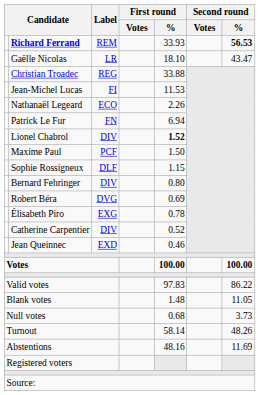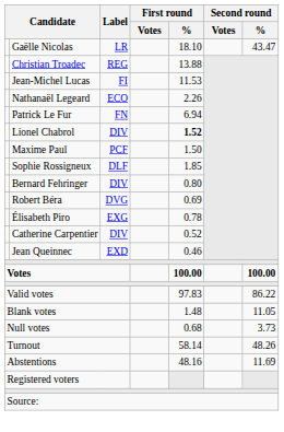- row: Richard Ferrand | REM | 33.93 | 56.53
Christian Troadec | First round / %: 33.88 -> 13.88
Sophie Rossigneux | First round / %: 1.15 -> 1.85
